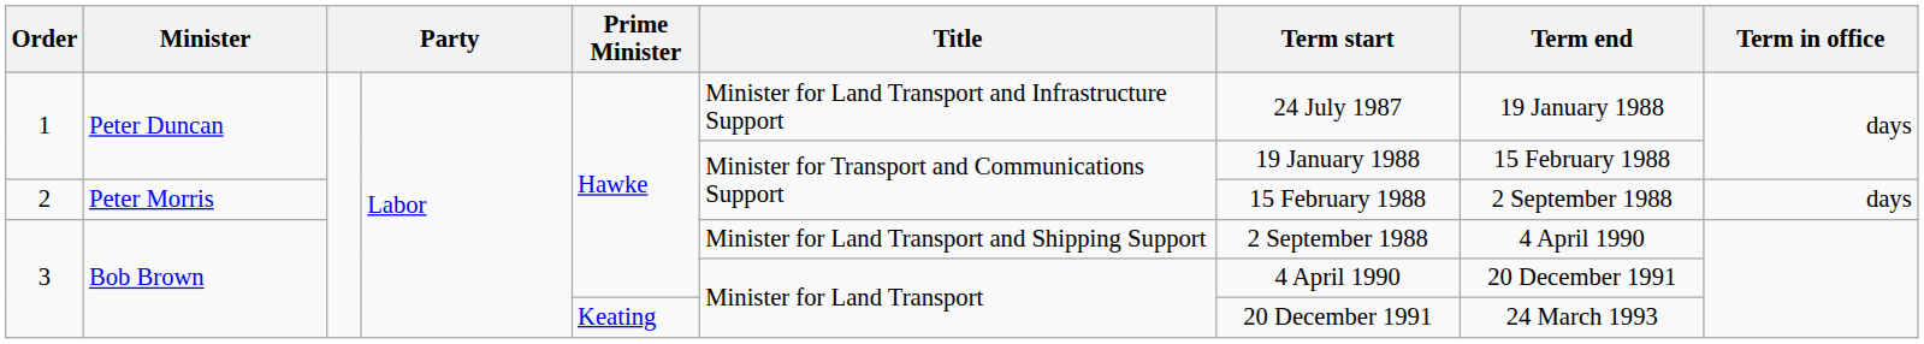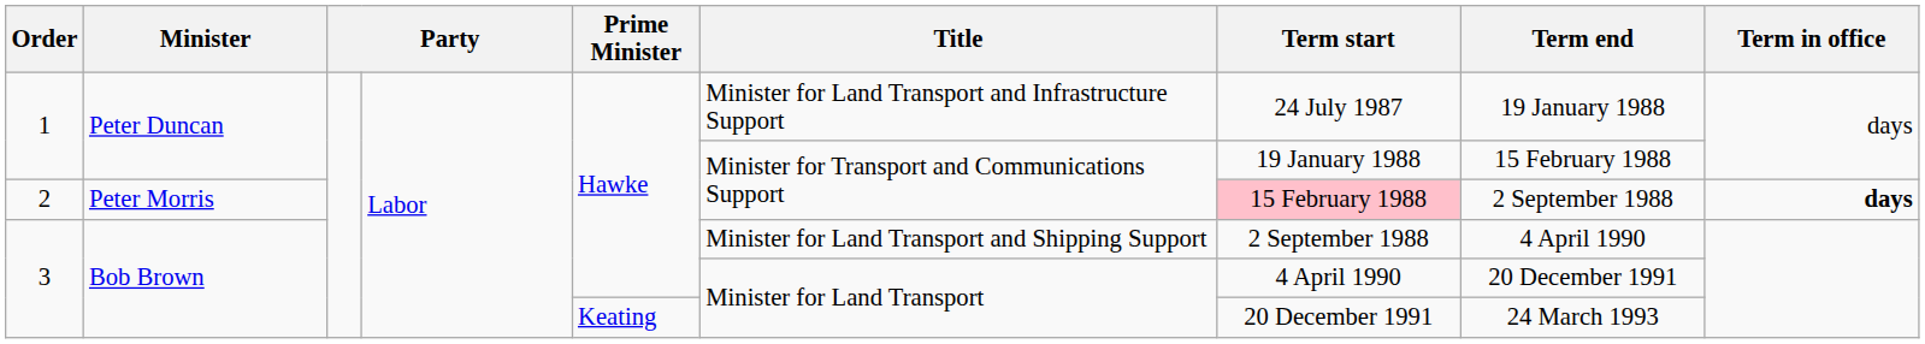2 | Term start: no background -> pink background
2 | Term in office: normal -> bold
